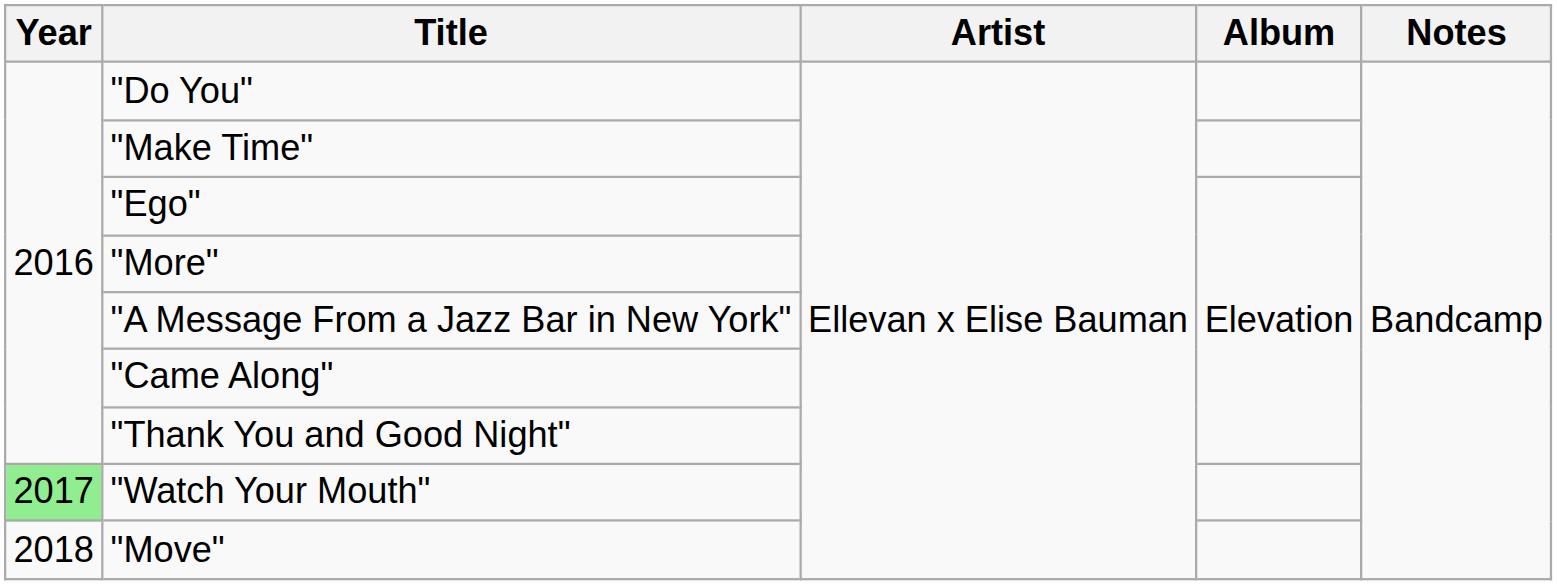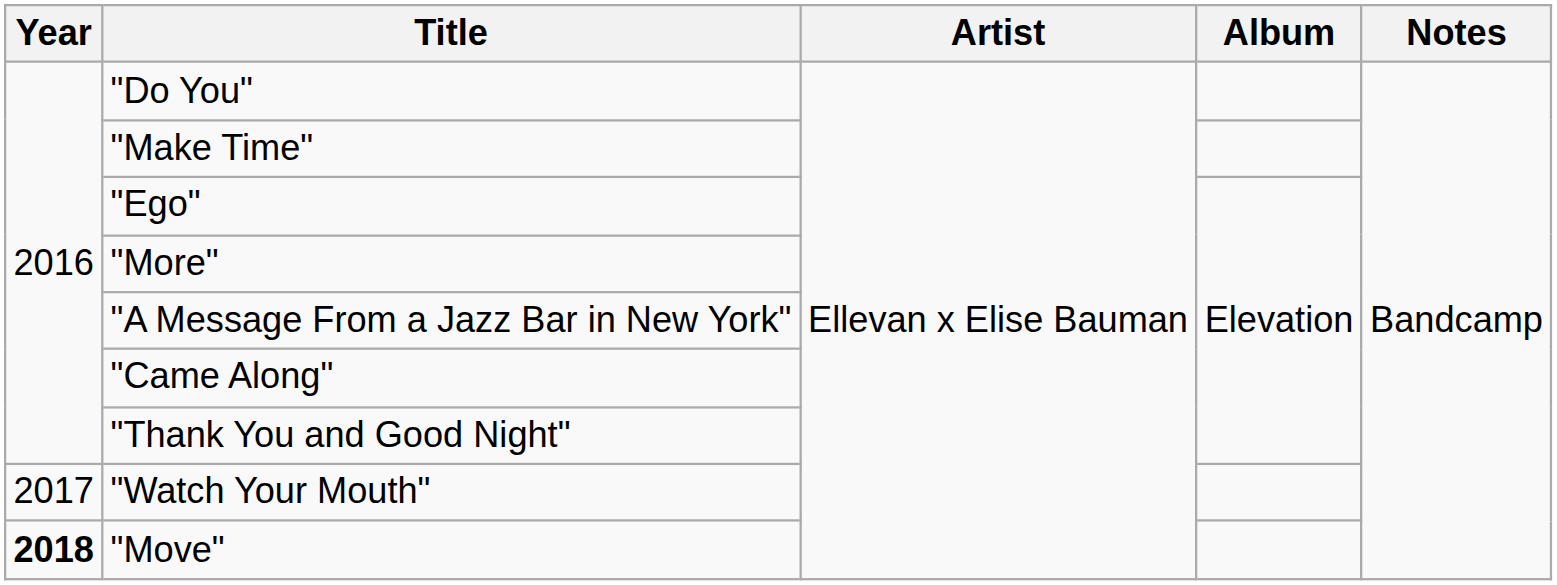"Watch Your Mouth" | Year: lightgreen background -> no background
"Move" | Year: normal -> bold
